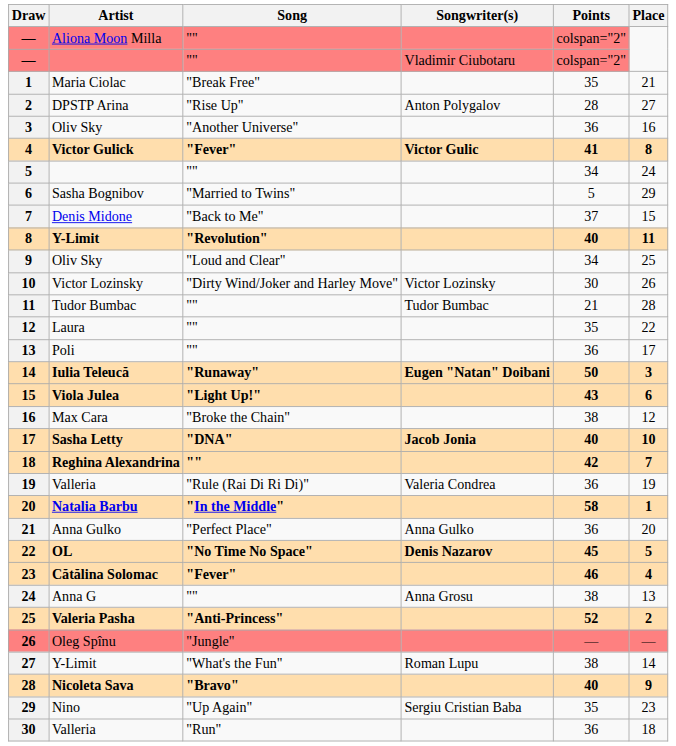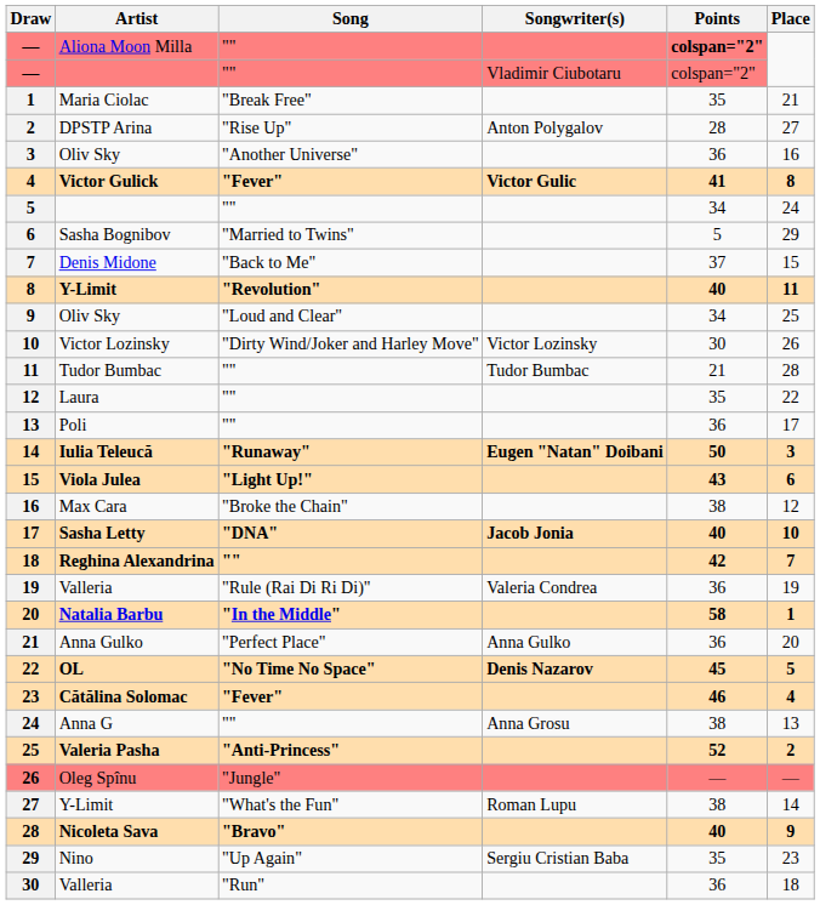— / Aliona Moon Milla | Points: normal -> bold
